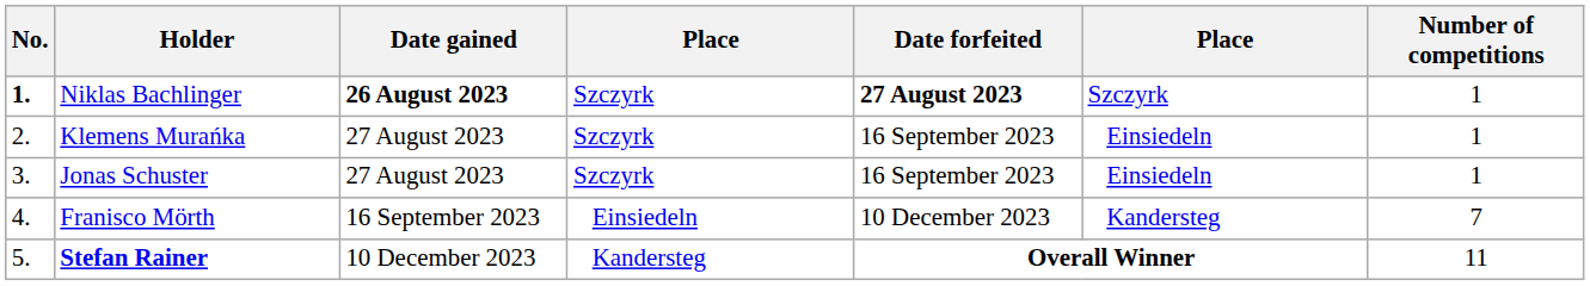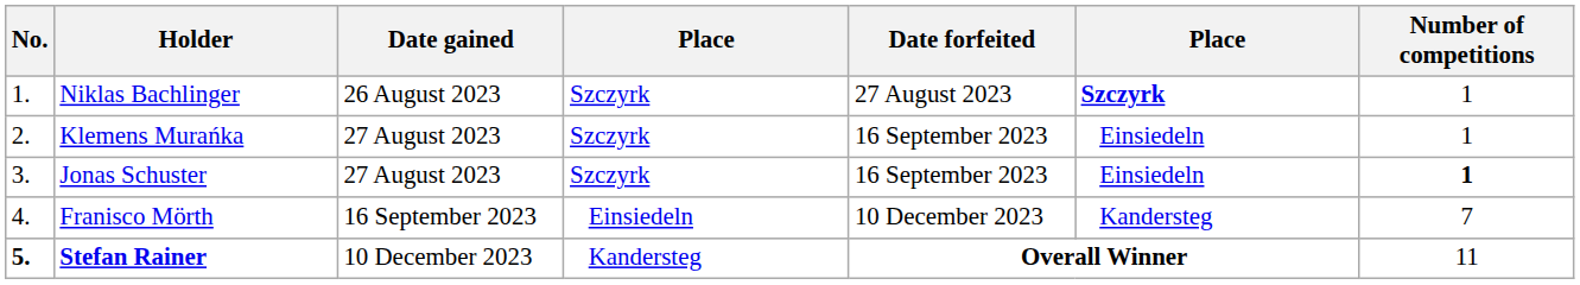Niklas Bachlinger | No.: bold -> normal
Niklas Bachlinger | Date gained: bold -> normal
Niklas Bachlinger | Date forfeited: bold -> normal
Niklas Bachlinger | column 6: normal -> bold
Jonas Schuster | Number of competitions: normal -> bold
Stefan Rainer | No.: normal -> bold
